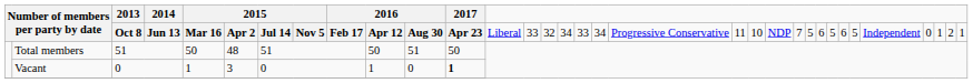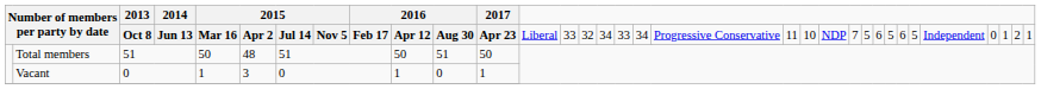Vacant | 2017: bold -> normal
